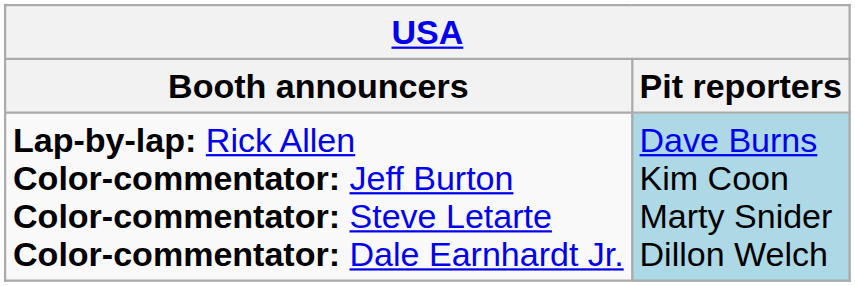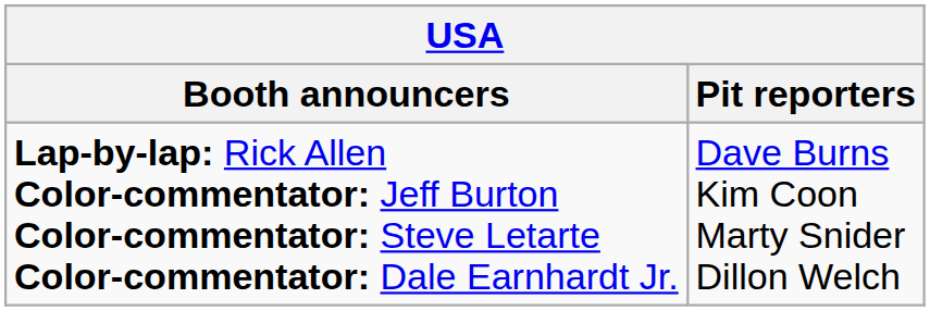row 3 | Pit reporters: lightblue background -> no background
